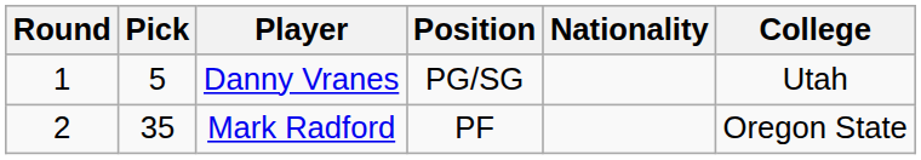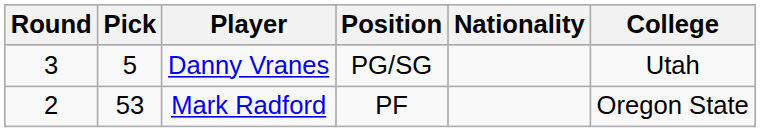Danny Vranes | Round: 1 -> 3
Mark Radford | Pick: 35 -> 53
